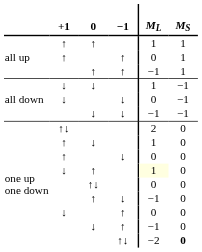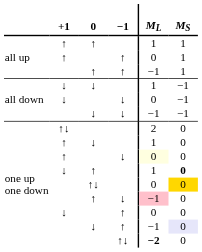row 10 | column 5: no background -> lightyellow background
row 11 | column 5: lightyellow background -> no background
row 11 | column 6: normal -> bold
row 12 | column 6: no background -> gold background
row 13 | column 5: no background -> pink background
row 15 | column 6: no background -> lavender background
row 16 | column 5: normal -> bold
row 16 | column 6: bold -> normal
